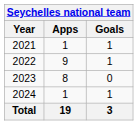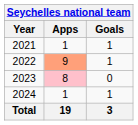2022 | Apps: no background -> lightsalmon background
2023 | Apps: no background -> pink background
